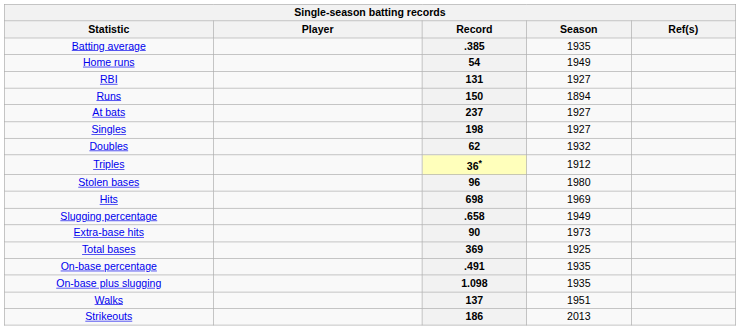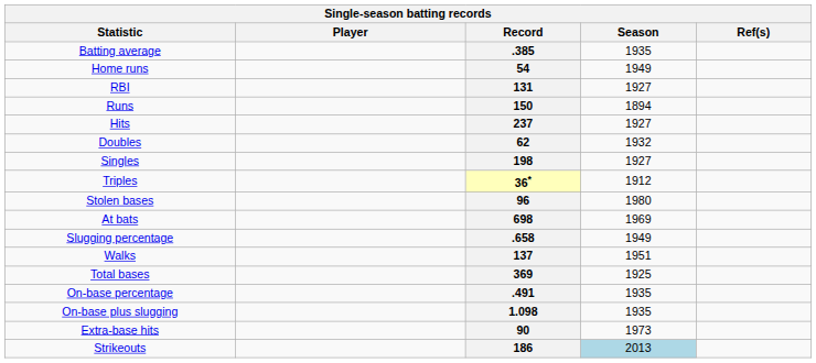237 | Statistic: At bats -> Hits
rows swapped: 198 <-> 62
698 | Statistic: Hits -> At bats
rows swapped: 90 <-> 137
186 | Season: no background -> lightblue background
